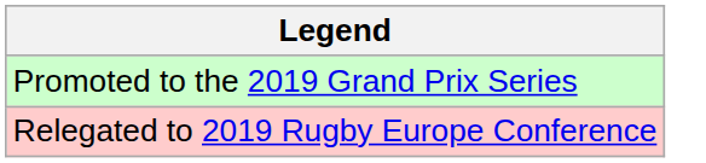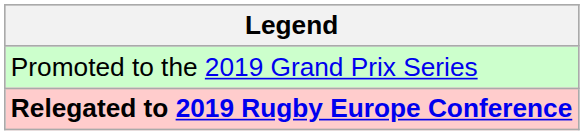row 3 | column 1: normal -> bold
